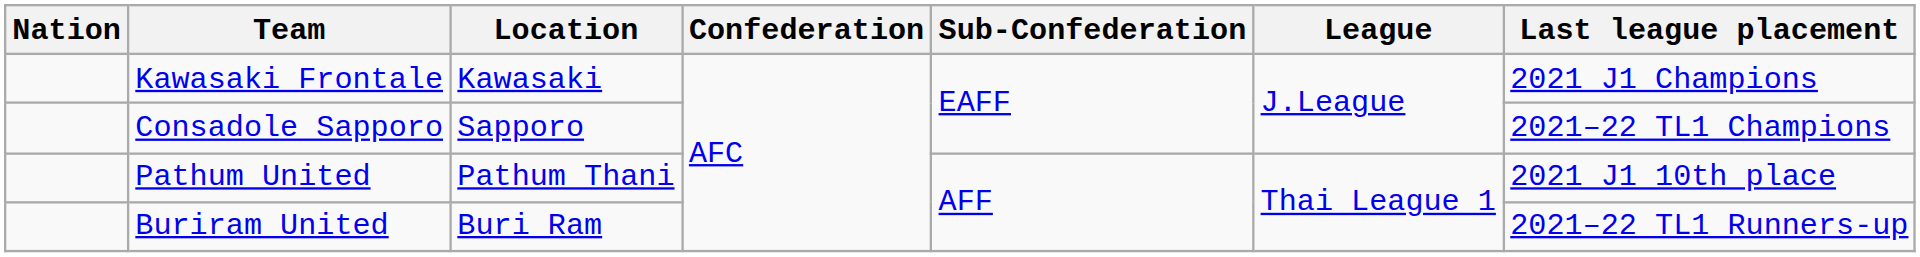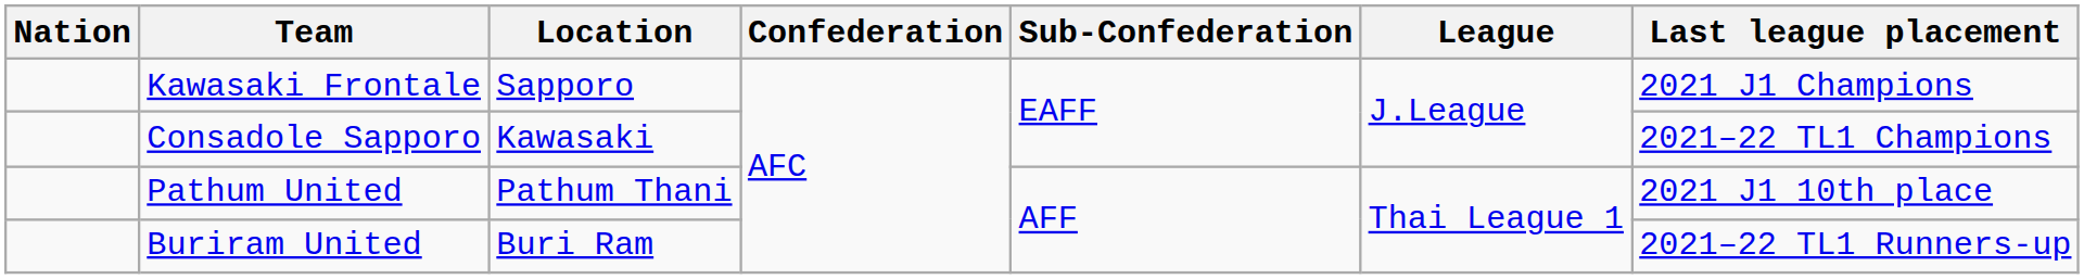Kawasaki Frontale | Location: Kawasaki -> Sapporo
Consadole Sapporo | Location: Sapporo -> Kawasaki
